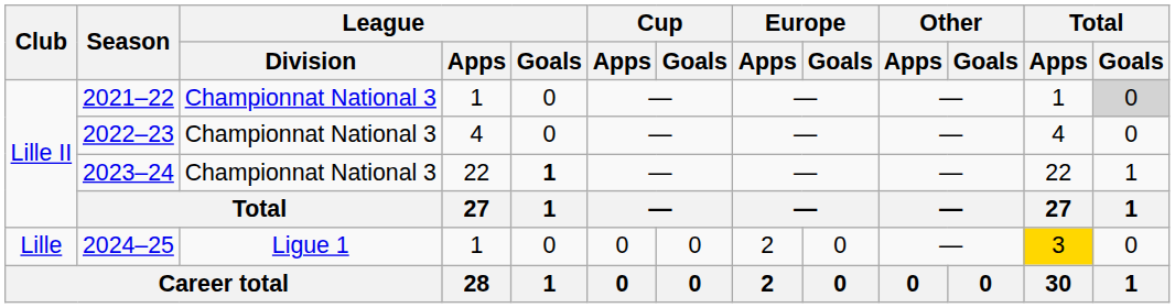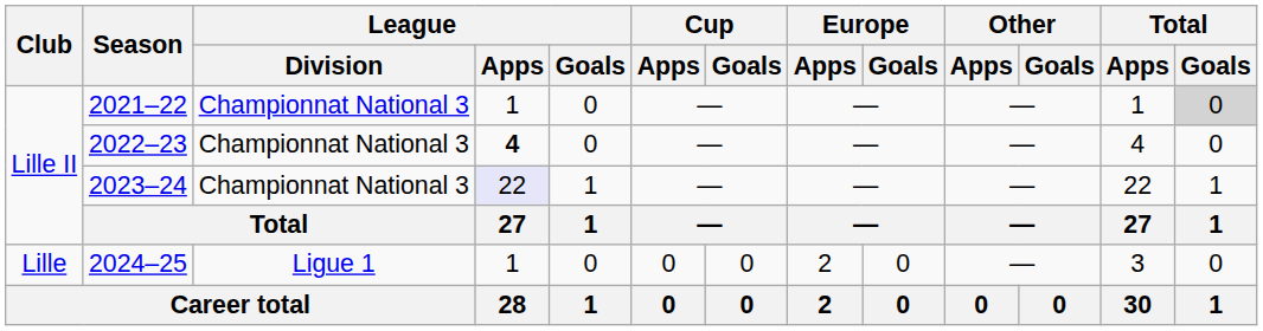2022–23 | League / Apps: normal -> bold
2023–24 | League / Apps: no background -> lavender background
2023–24 | League / Goals: bold -> normal
2024–25 | Total / Apps: gold background -> no background
